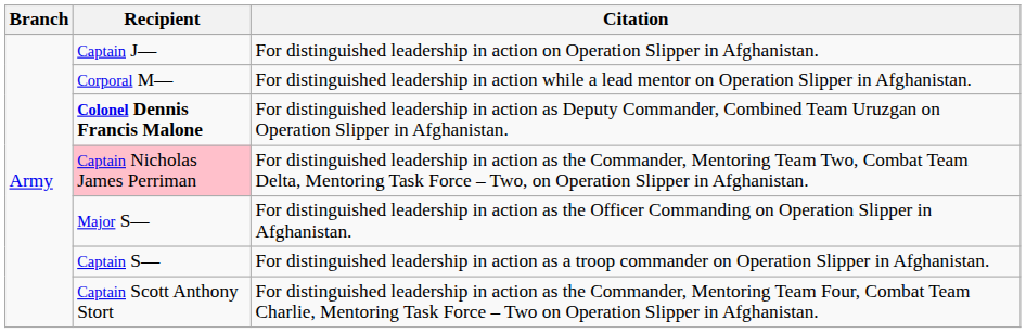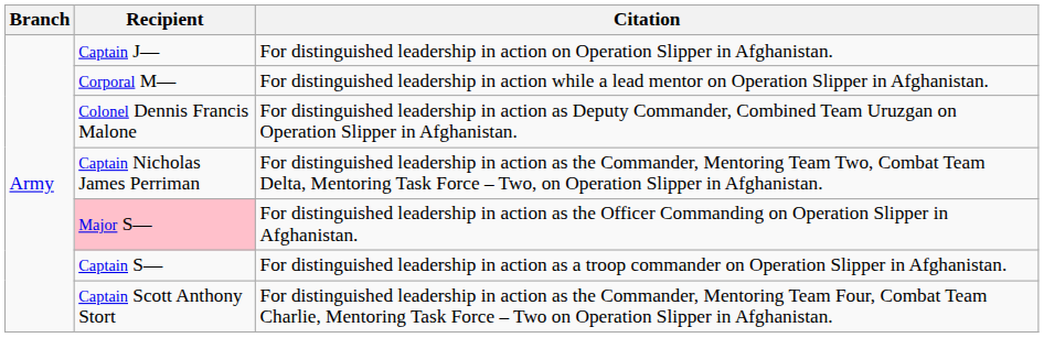Colonel Dennis Francis Malone | Recipient: bold -> normal
Captain Nicholas James Perriman | Recipient: pink background -> no background
Major S— | Recipient: no background -> pink background
